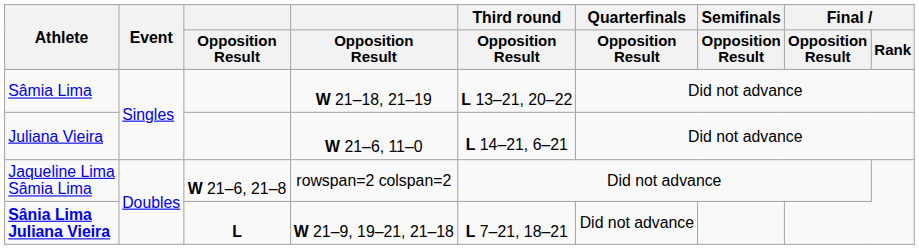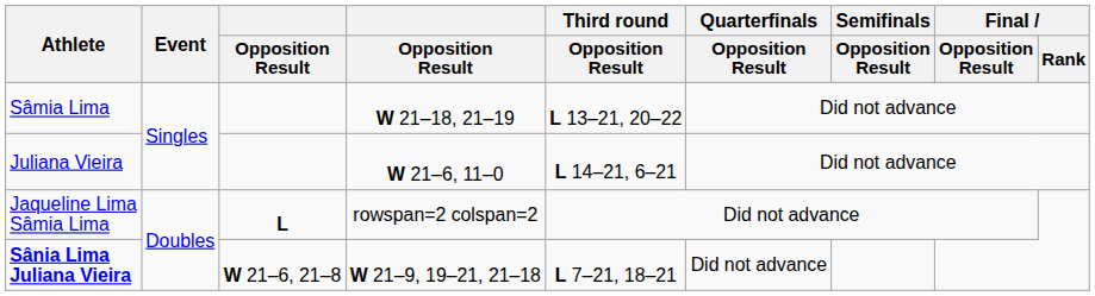Jaqueline Lima Sâmia Lima | column 3: W 21–6, 21–8 -> L
Sânia Lima Juliana Vieira | column 3: L -> W 21–6, 21–8
